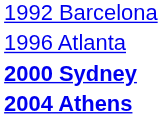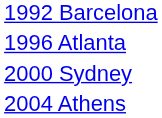2000 Sydney | column 1: bold -> normal
2004 Athens | column 1: bold -> normal
